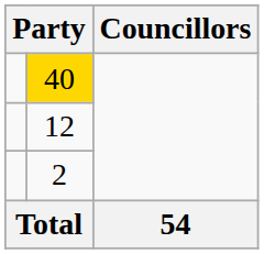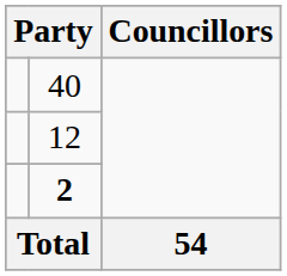40 | column 2: gold background -> no background
2 | column 2: normal -> bold
